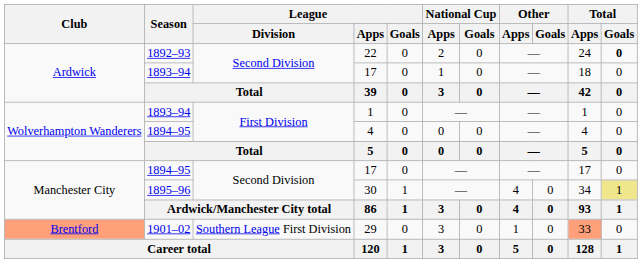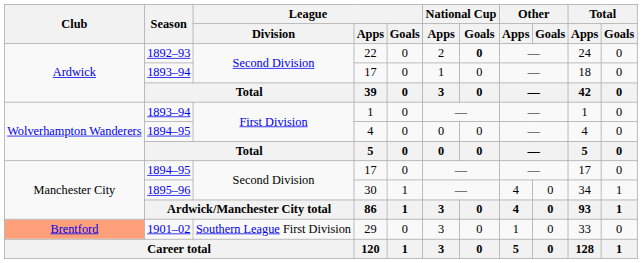22 | National Cup / Goals: normal -> bold
22 | Total / Goals: bold -> normal
30 | Total / Goals: khaki background -> no background
29 | Total / Apps: lightsalmon background -> no background
